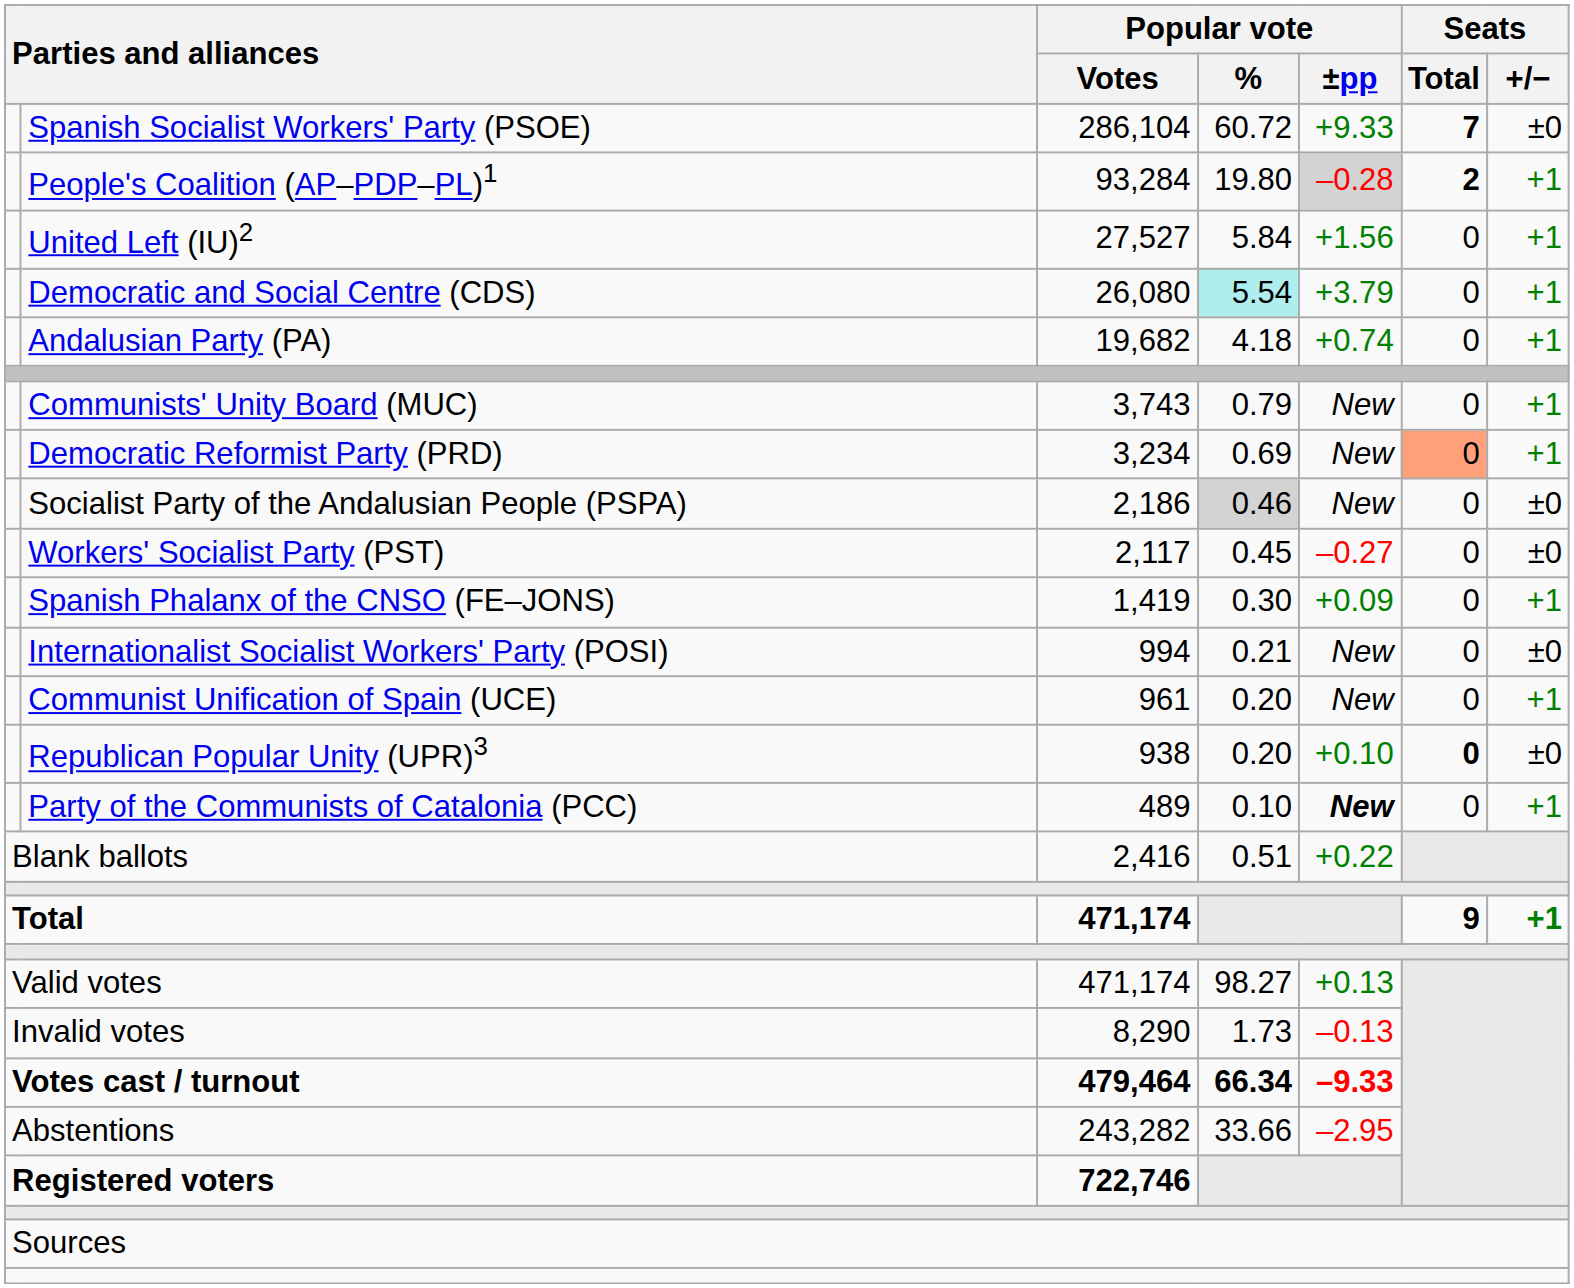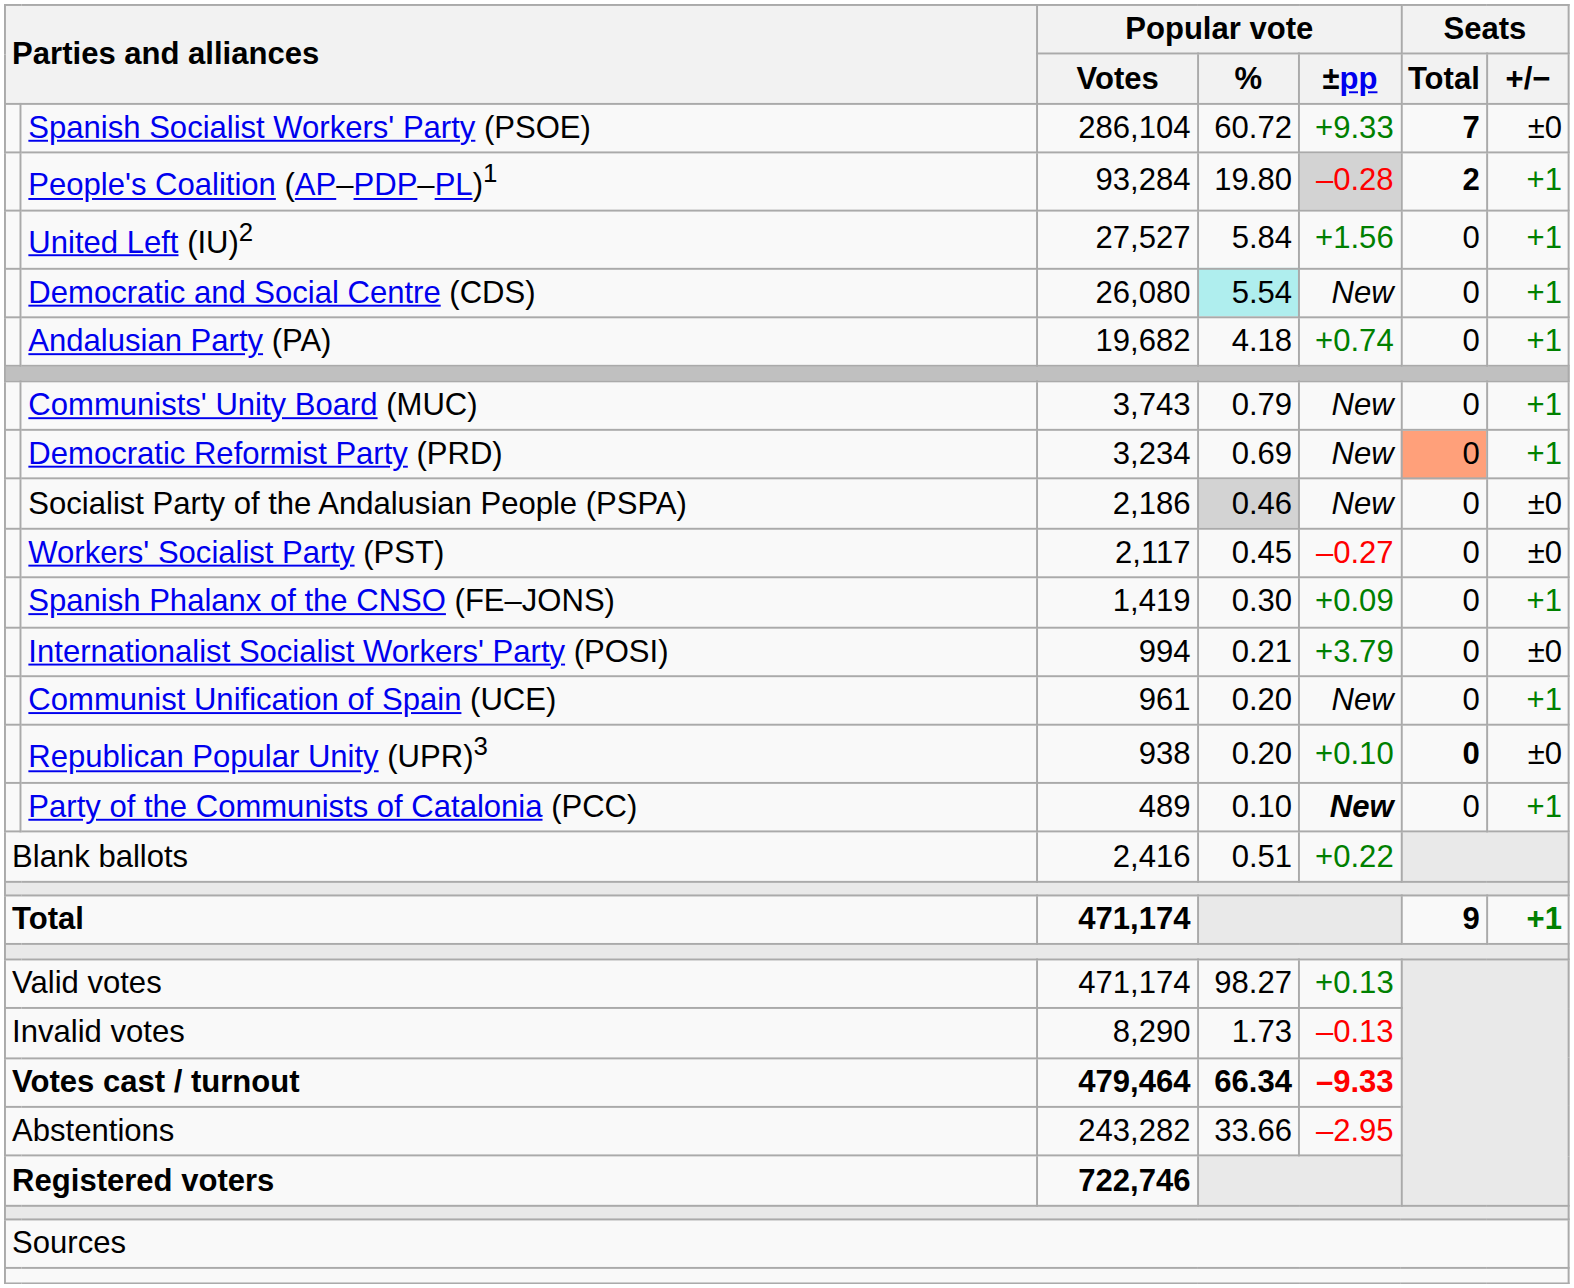Democratic and Social Centre (CDS) | Popular vote / ±pp: +3.79 -> New
Internationalist Socialist Workers' Party (POSI) | Popular vote / ±pp: New -> +3.79
